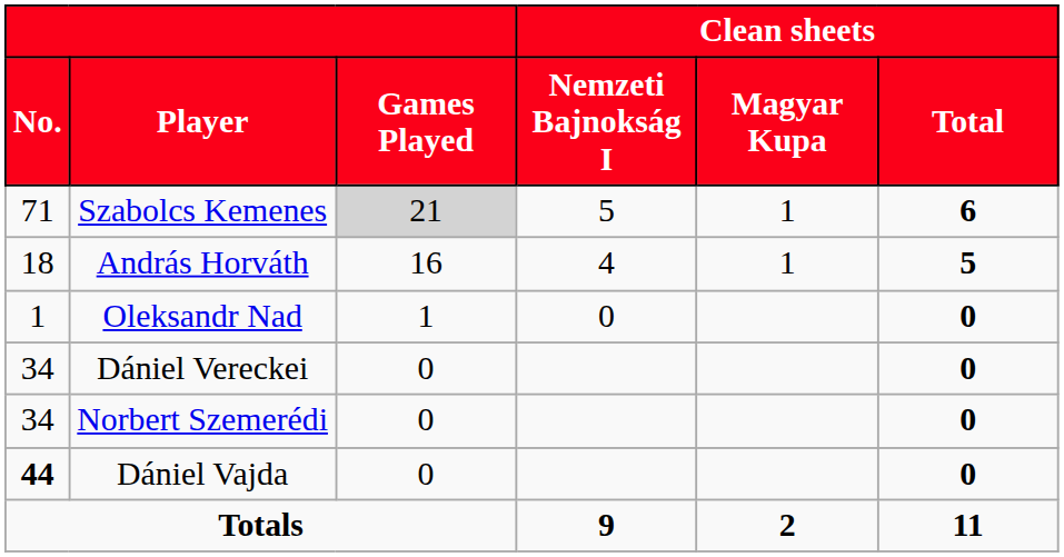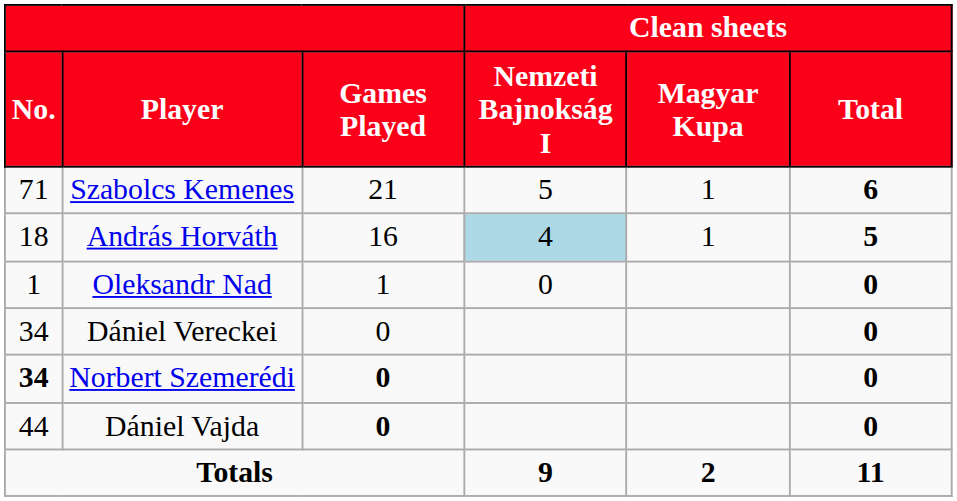Szabolcs Kemenes | Games Played: lightgrey background -> no background
András Horváth | Clean sheets / Nemzeti Bajnokság I: no background -> lightblue background
Norbert Szemerédi | No.: normal -> bold
Norbert Szemerédi | Games Played: normal -> bold
Dániel Vajda | No.: bold -> normal
Dániel Vajda | Games Played: normal -> bold
